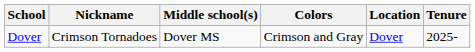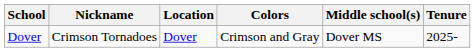columns swapped: Location <-> Middle school(s)
